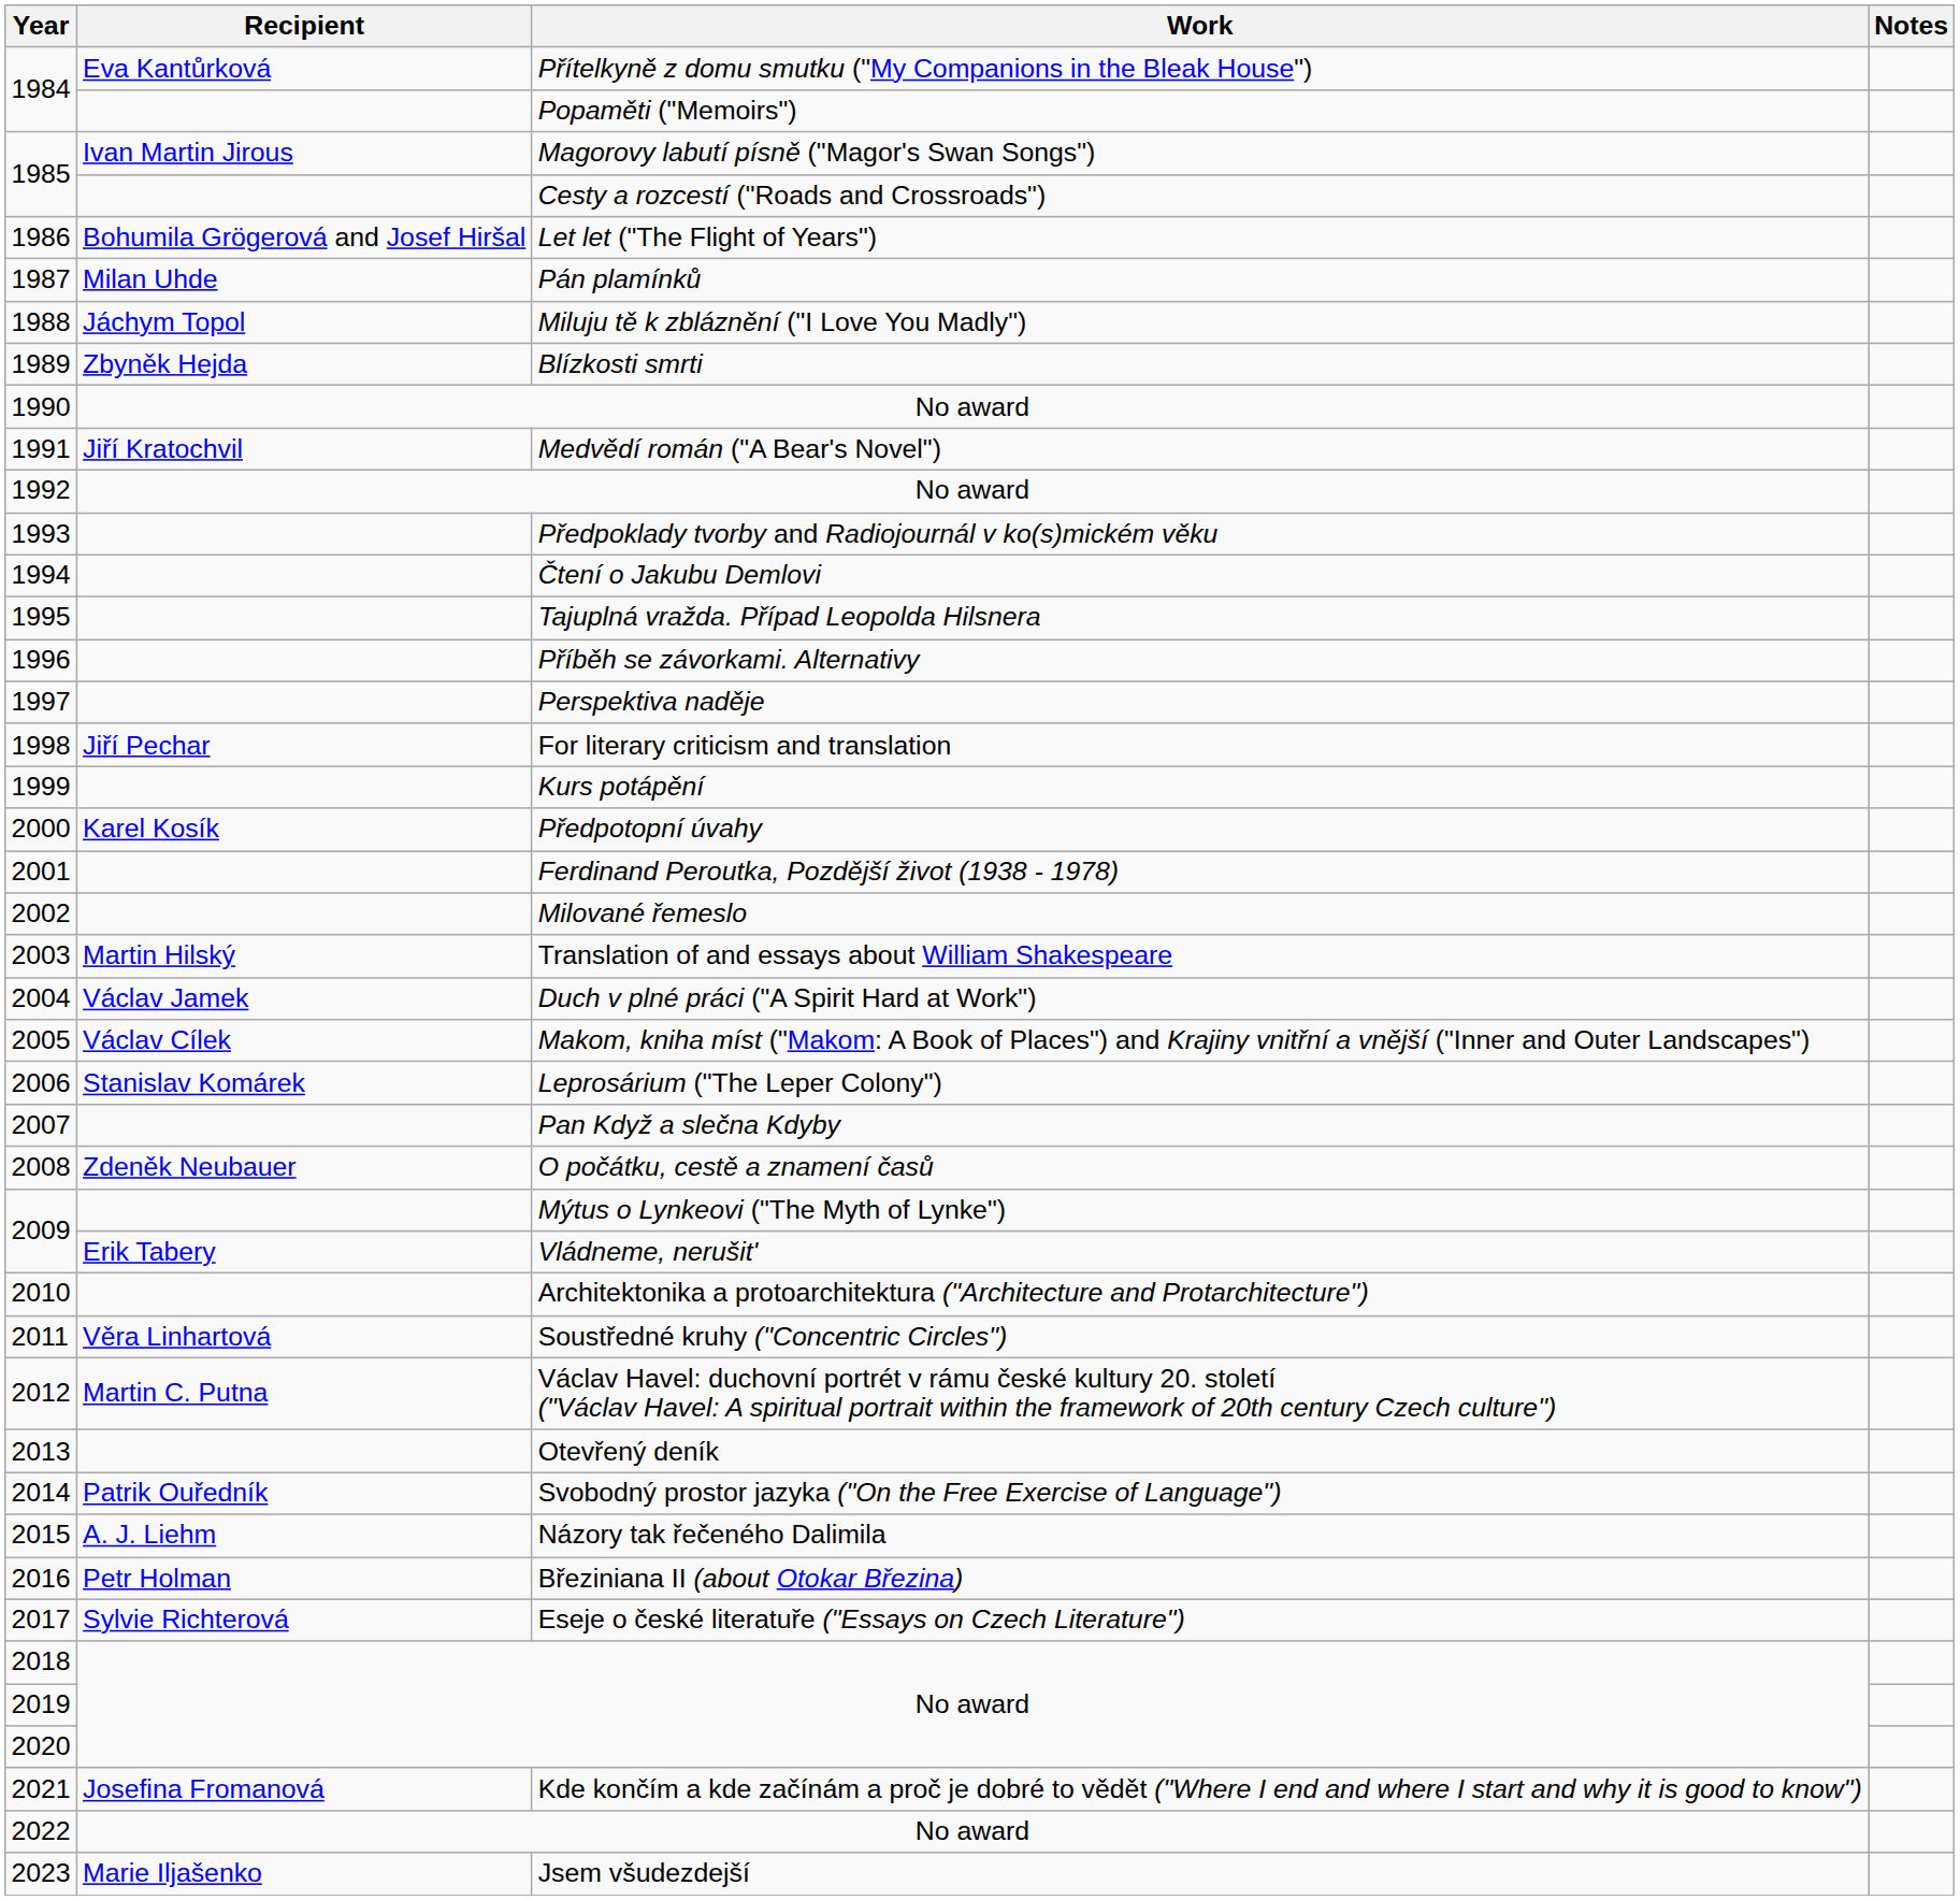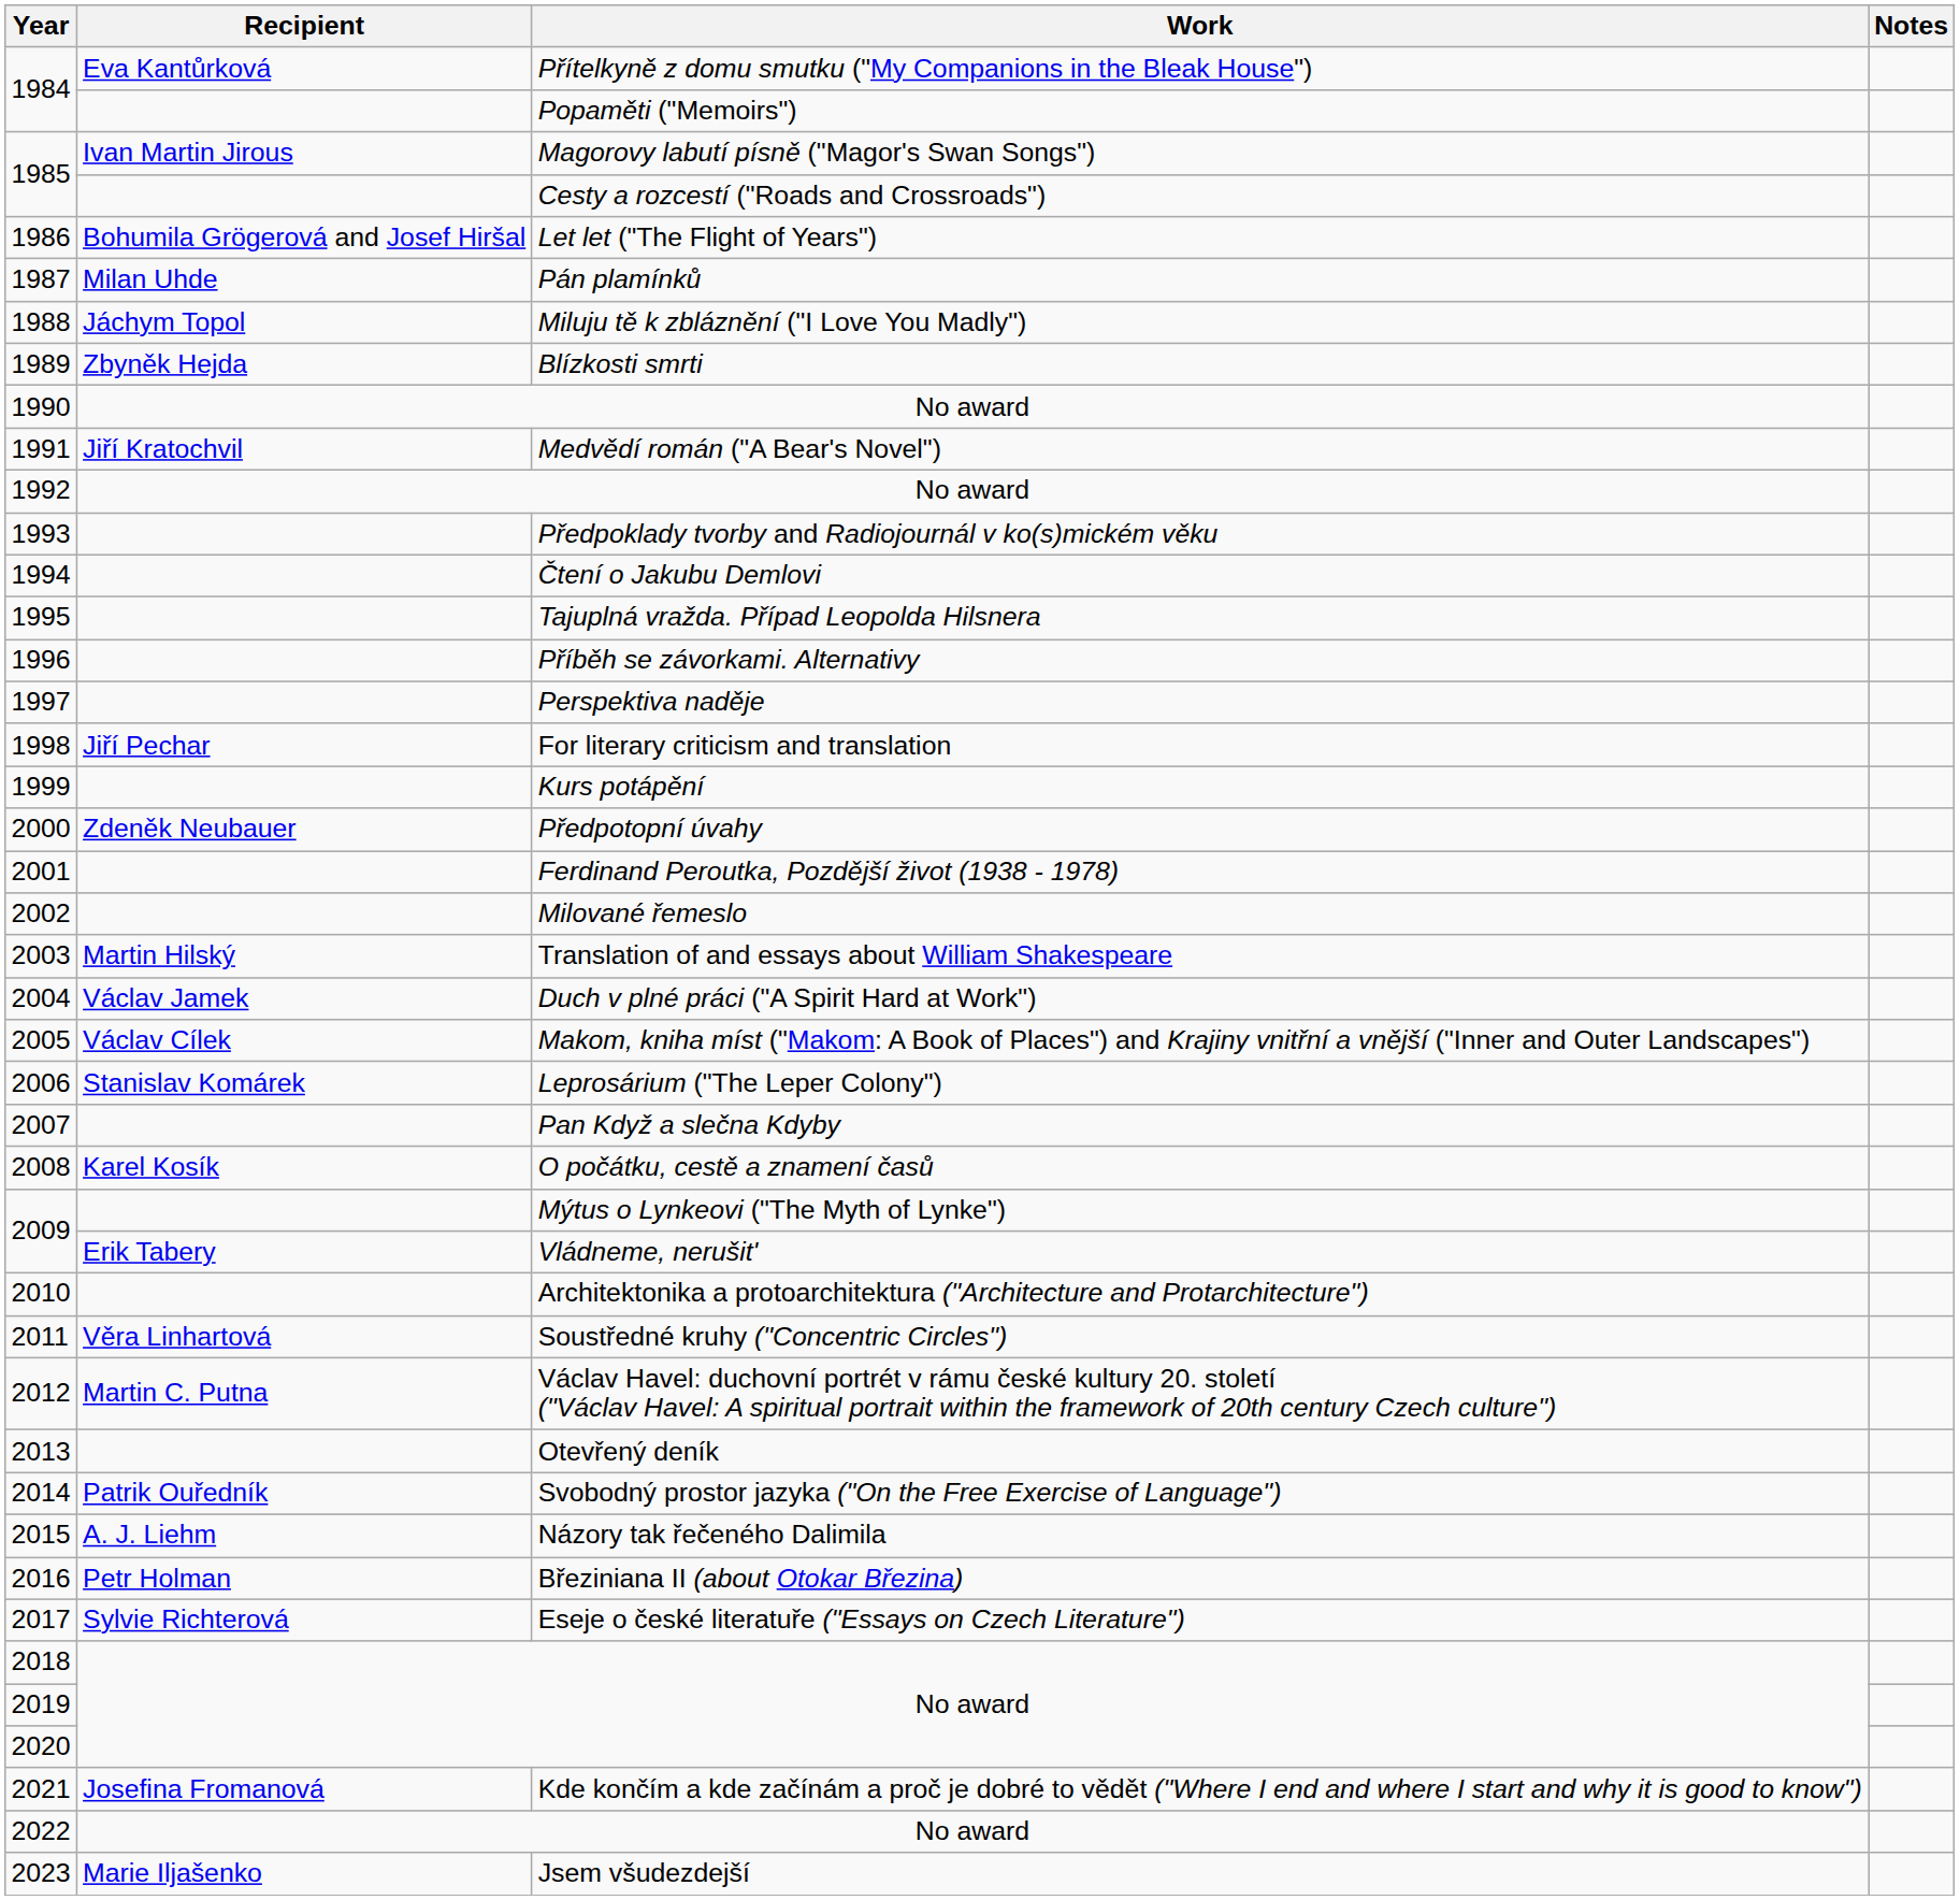2000 | Recipient: Karel Kosík -> Zdeněk Neubauer
2008 | Recipient: Zdeněk Neubauer -> Karel Kosík
